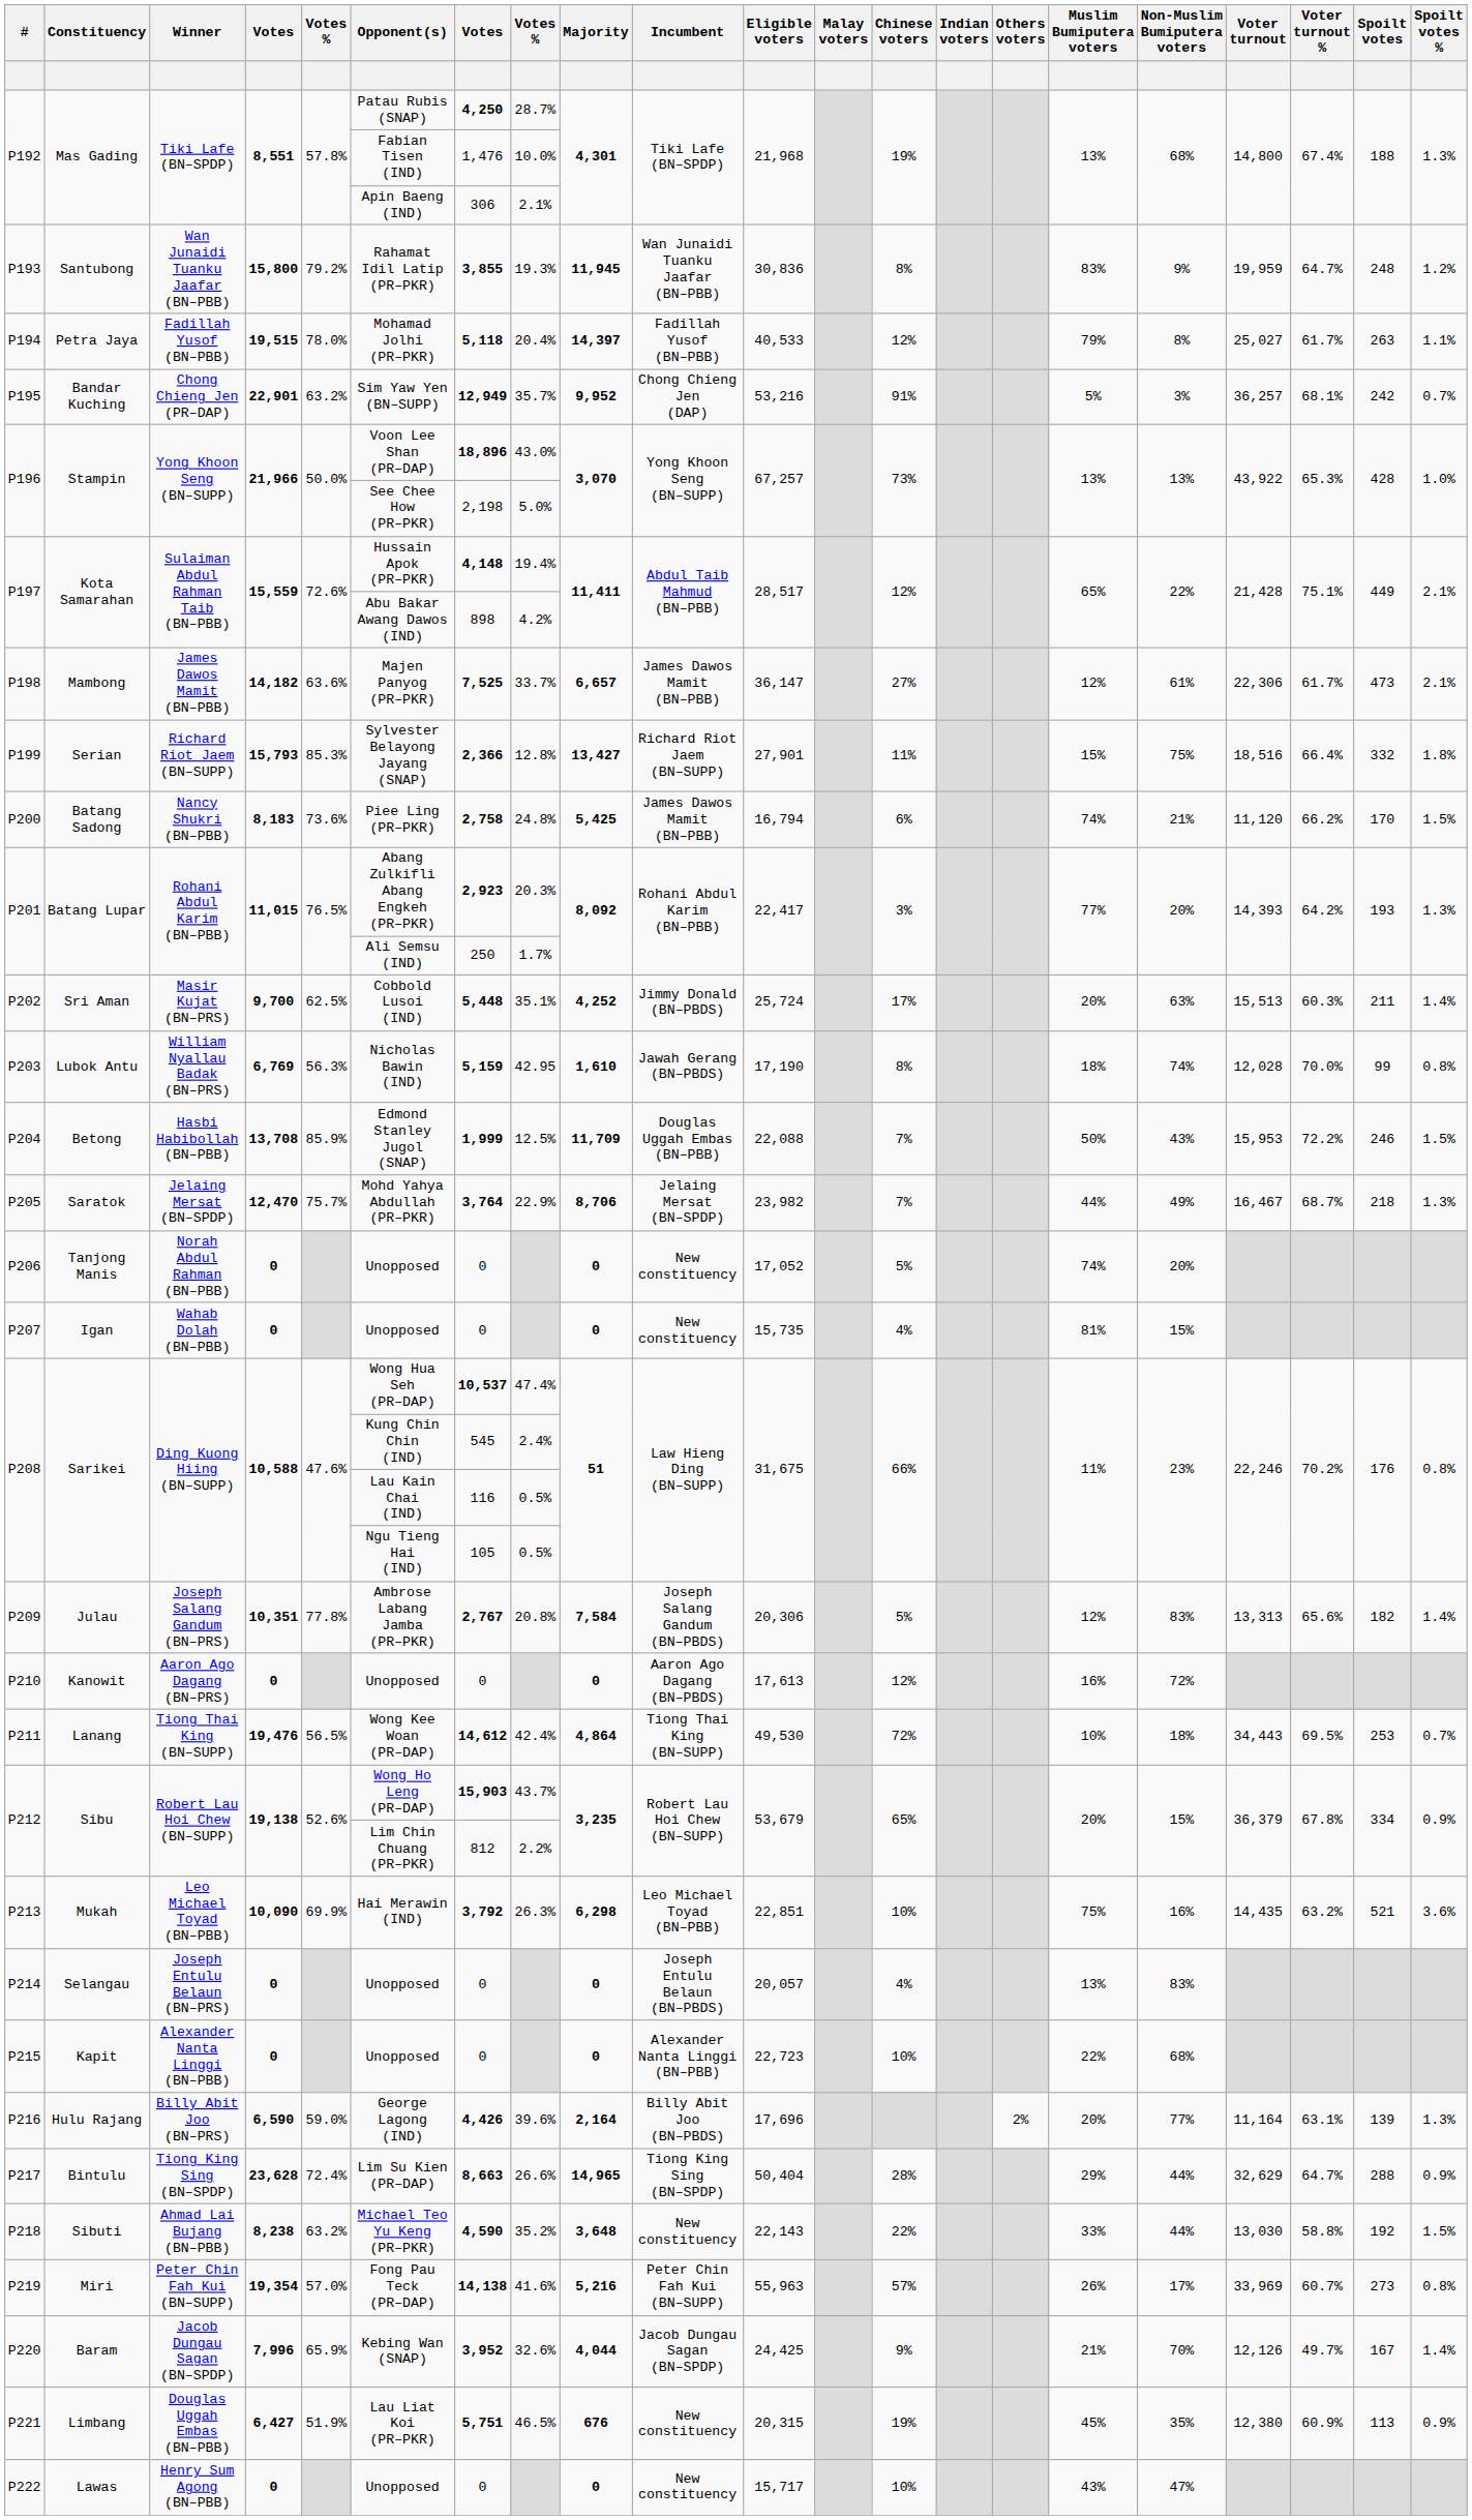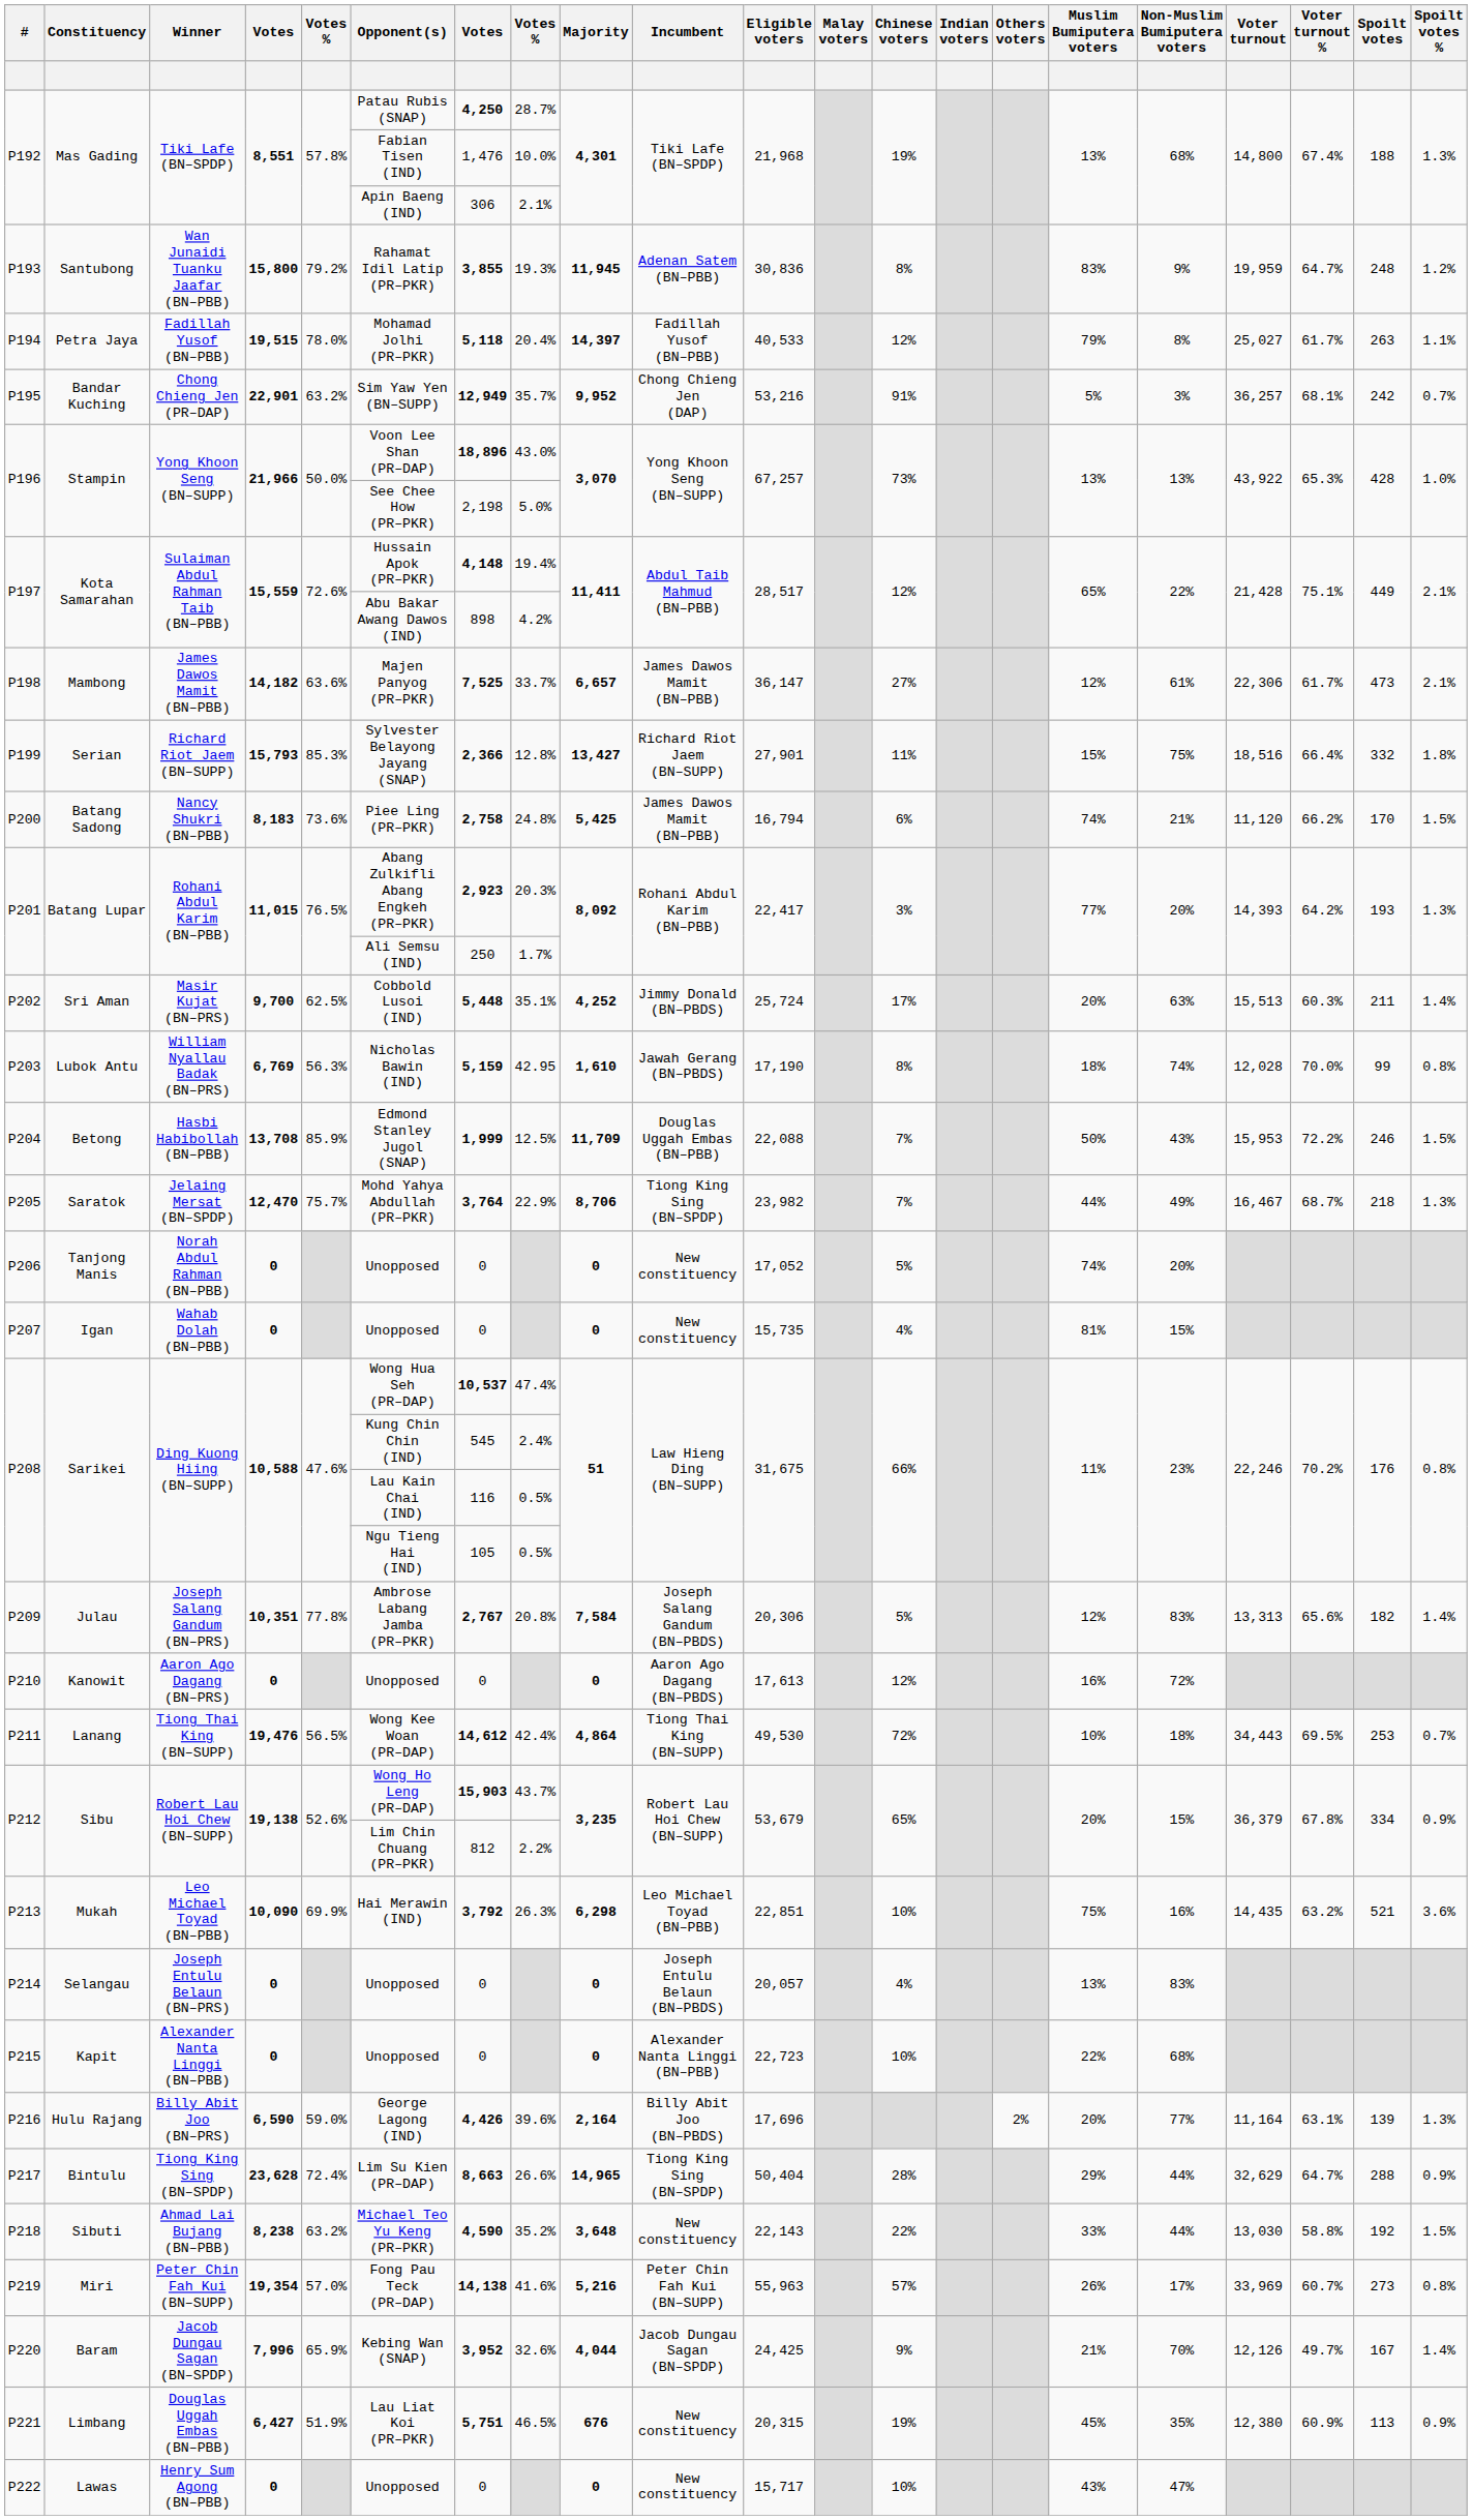P193 | Incumbent: Wan Junaidi Tuanku Jaafar (BN–PBB) -> Adenan Satem (BN–PBB)
P205 | Incumbent: Jelaing Mersat (BN–SPDP) -> Tiong King Sing (BN–SPDP)
